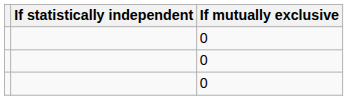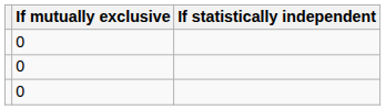columns swapped: If statistically independent <-> If mutually exclusive
